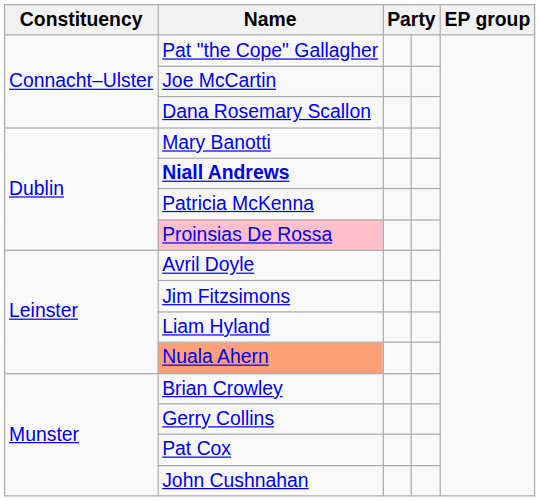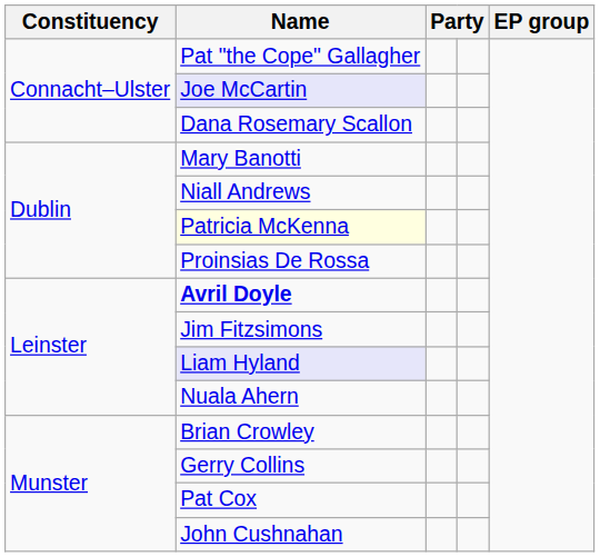Joe McCartin | Name: no background -> lavender background
Niall Andrews | Name: bold -> normal
Patricia McKenna | Name: no background -> lightyellow background
Proinsias De Rossa | Name: pink background -> no background
Avril Doyle | Name: normal -> bold
Liam Hyland | Name: no background -> lavender background
Nuala Ahern | Name: lightsalmon background -> no background
